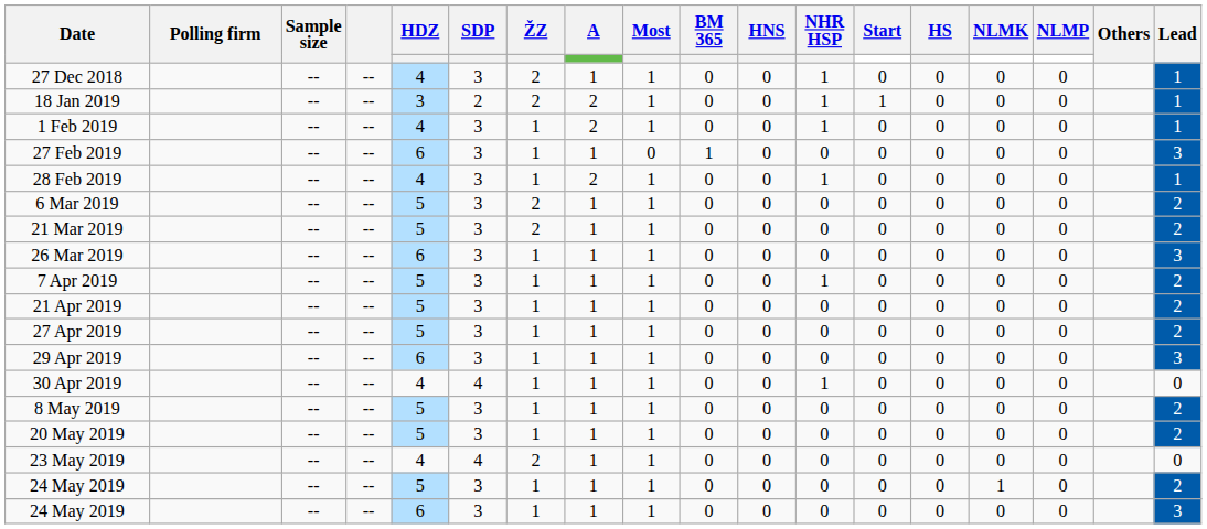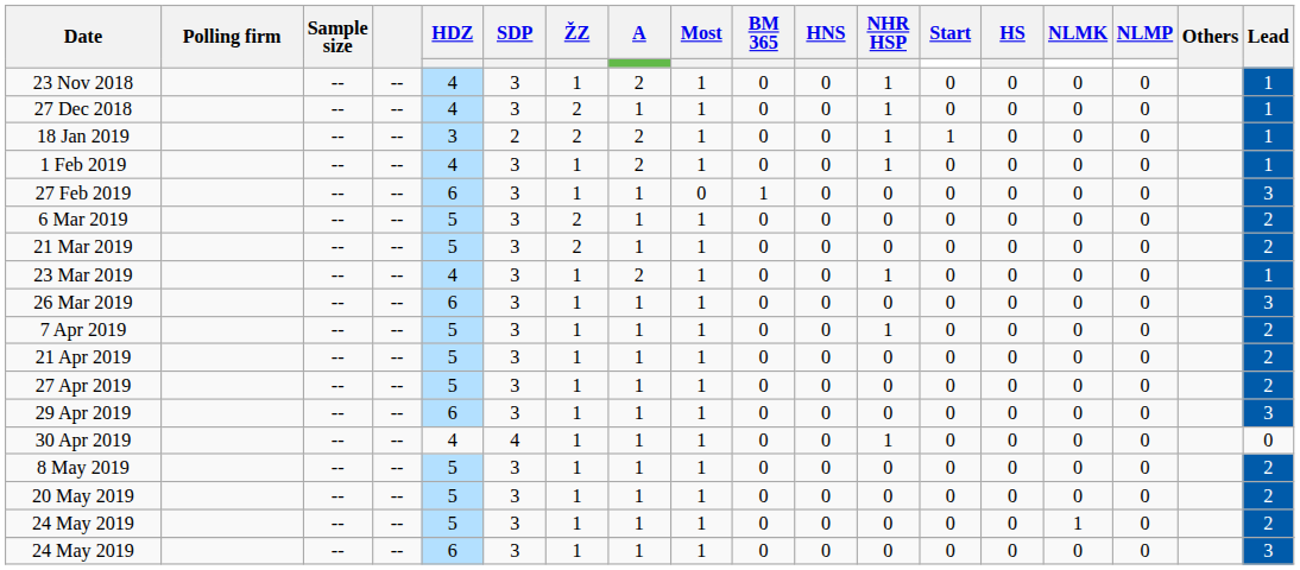+ row: 23 Nov 2018 | -- | -- | 4 | 3 | 1 | 2 | 1 | 0 | 0 | 1 | 0 | 0 | 0 | 0 | 1
- row: 28 Feb 2019 | -- | -- | 4 | 3 | 1 | 2 | 1 | 0 | 0 | 1 | 0 | 0 | 0 | 0 | 1
+ row: 23 Mar 2019 | -- | -- | 4 | 3 | 1 | 2 | 1 | 0 | 0 | 1 | 0 | 0 | 0 | 0 | 1
- row: 23 May 2019 | -- | -- | 4 | 4 | 2 | 1 | 1 | 0 | 0 | 0 | 0 | 0 | 0 | 0 | 0
